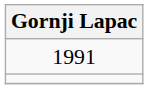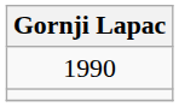row 2 | column 1: 1991 -> 1990
